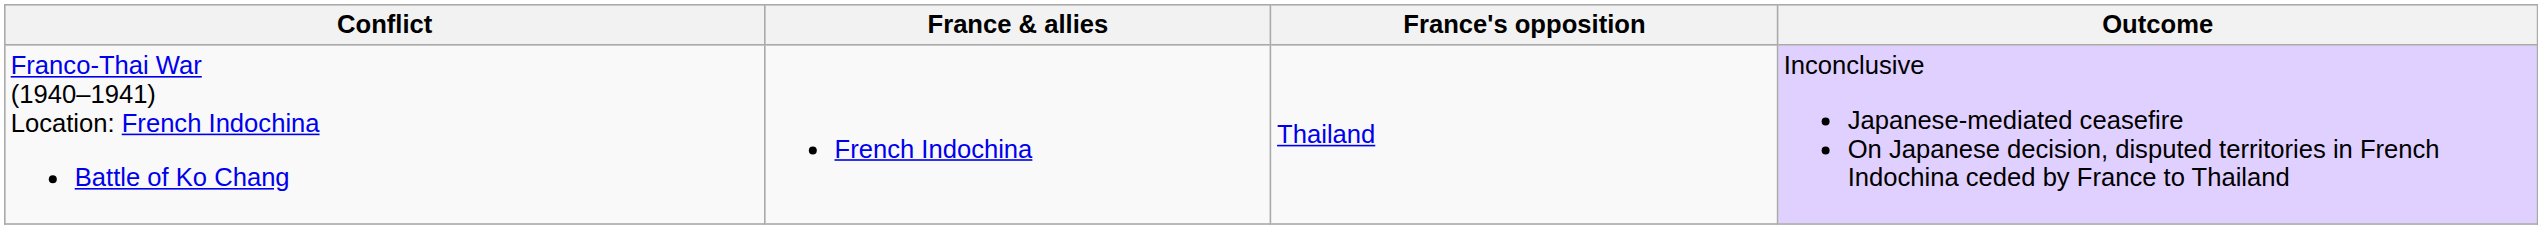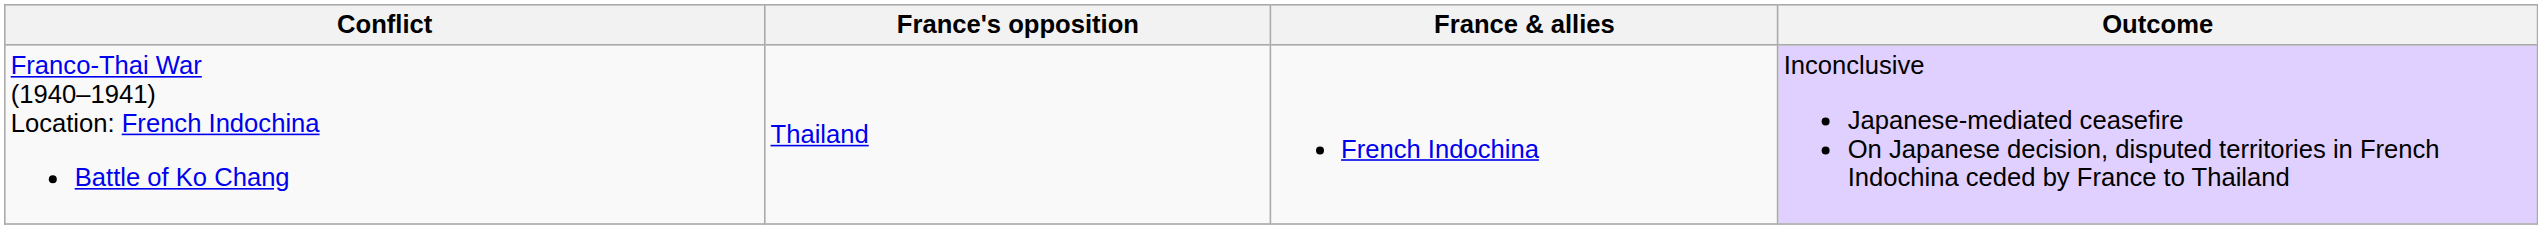columns swapped: France & allies <-> France's opposition
